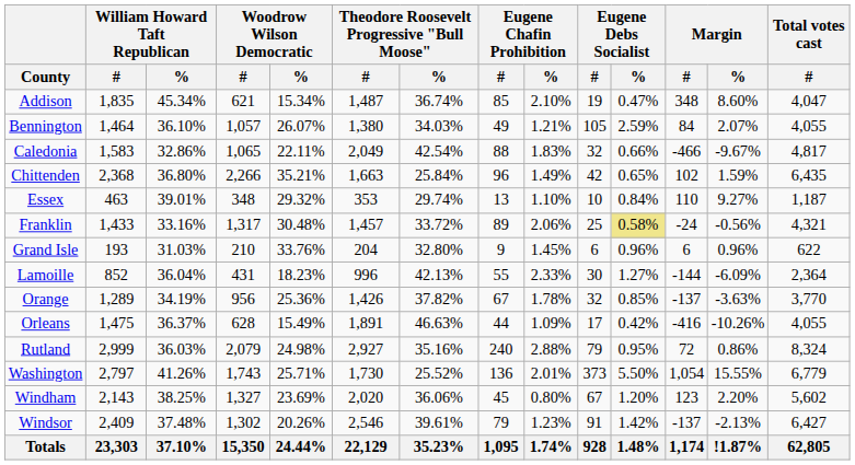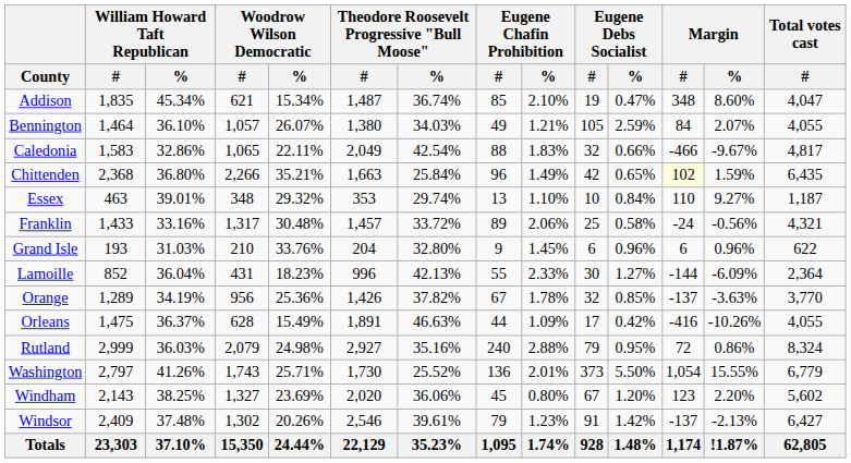Chittenden | Margin / #: no background -> lightyellow background
Franklin | Eugene Debs Socialist / %: khaki background -> no background
